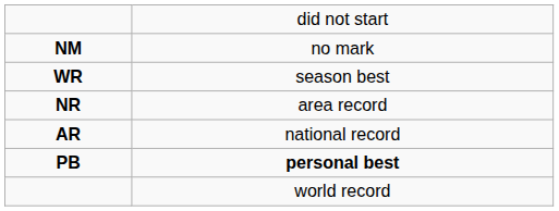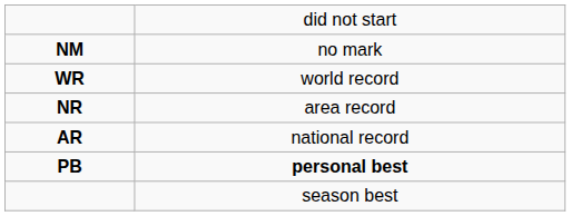row 3 | column 2: season best -> world record
row 7 | column 2: world record -> season best
